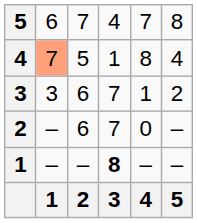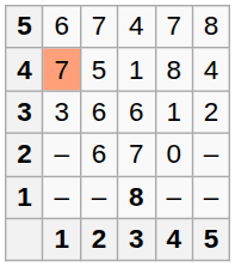row 3 | column 4: 7 -> 6
